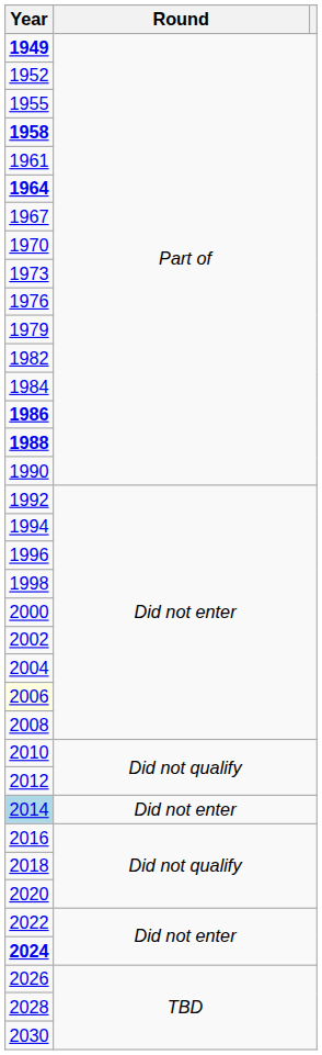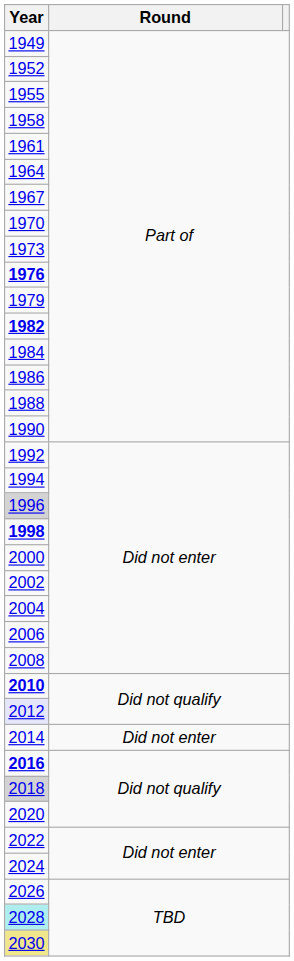1949 | Year: bold -> normal
1958 | Year: bold -> normal
1964 | Year: bold -> normal
1976 | Year: normal -> bold
1982 | Year: normal -> bold
1986 | Year: bold -> normal
1988 | Year: bold -> normal
1996 | Year: no background -> lightgrey background
1998 | Year: normal -> bold
2006 | Year: lightyellow background -> no background
2010 | Year: normal -> bold
2012 | Year: no background -> lavender background
2014 | Year: lightblue background -> no background
2016 | Year: normal -> bold
2018 | Year: no background -> lightgrey background
2024 | Year: bold -> normal
2028 | Year: no background -> paleturquoise background
2030 | Year: no background -> khaki background
